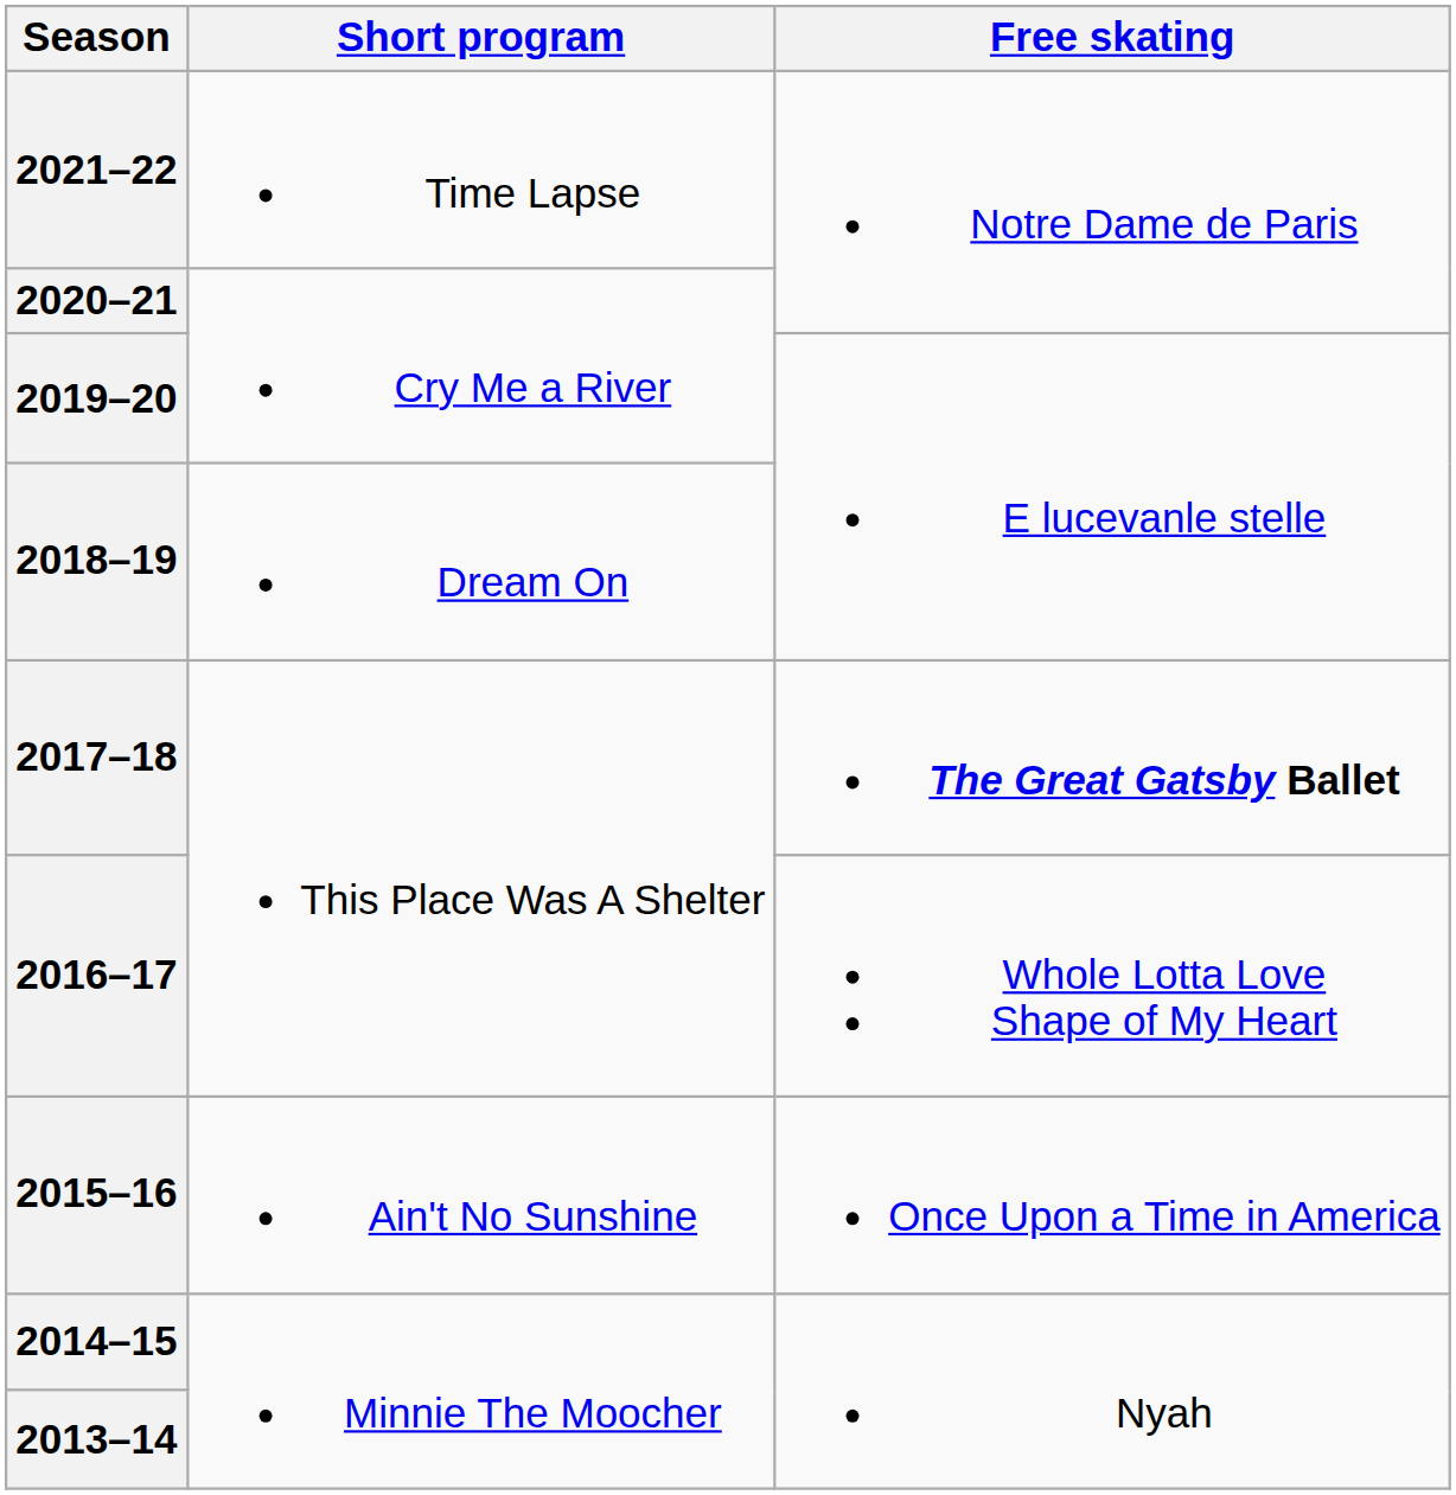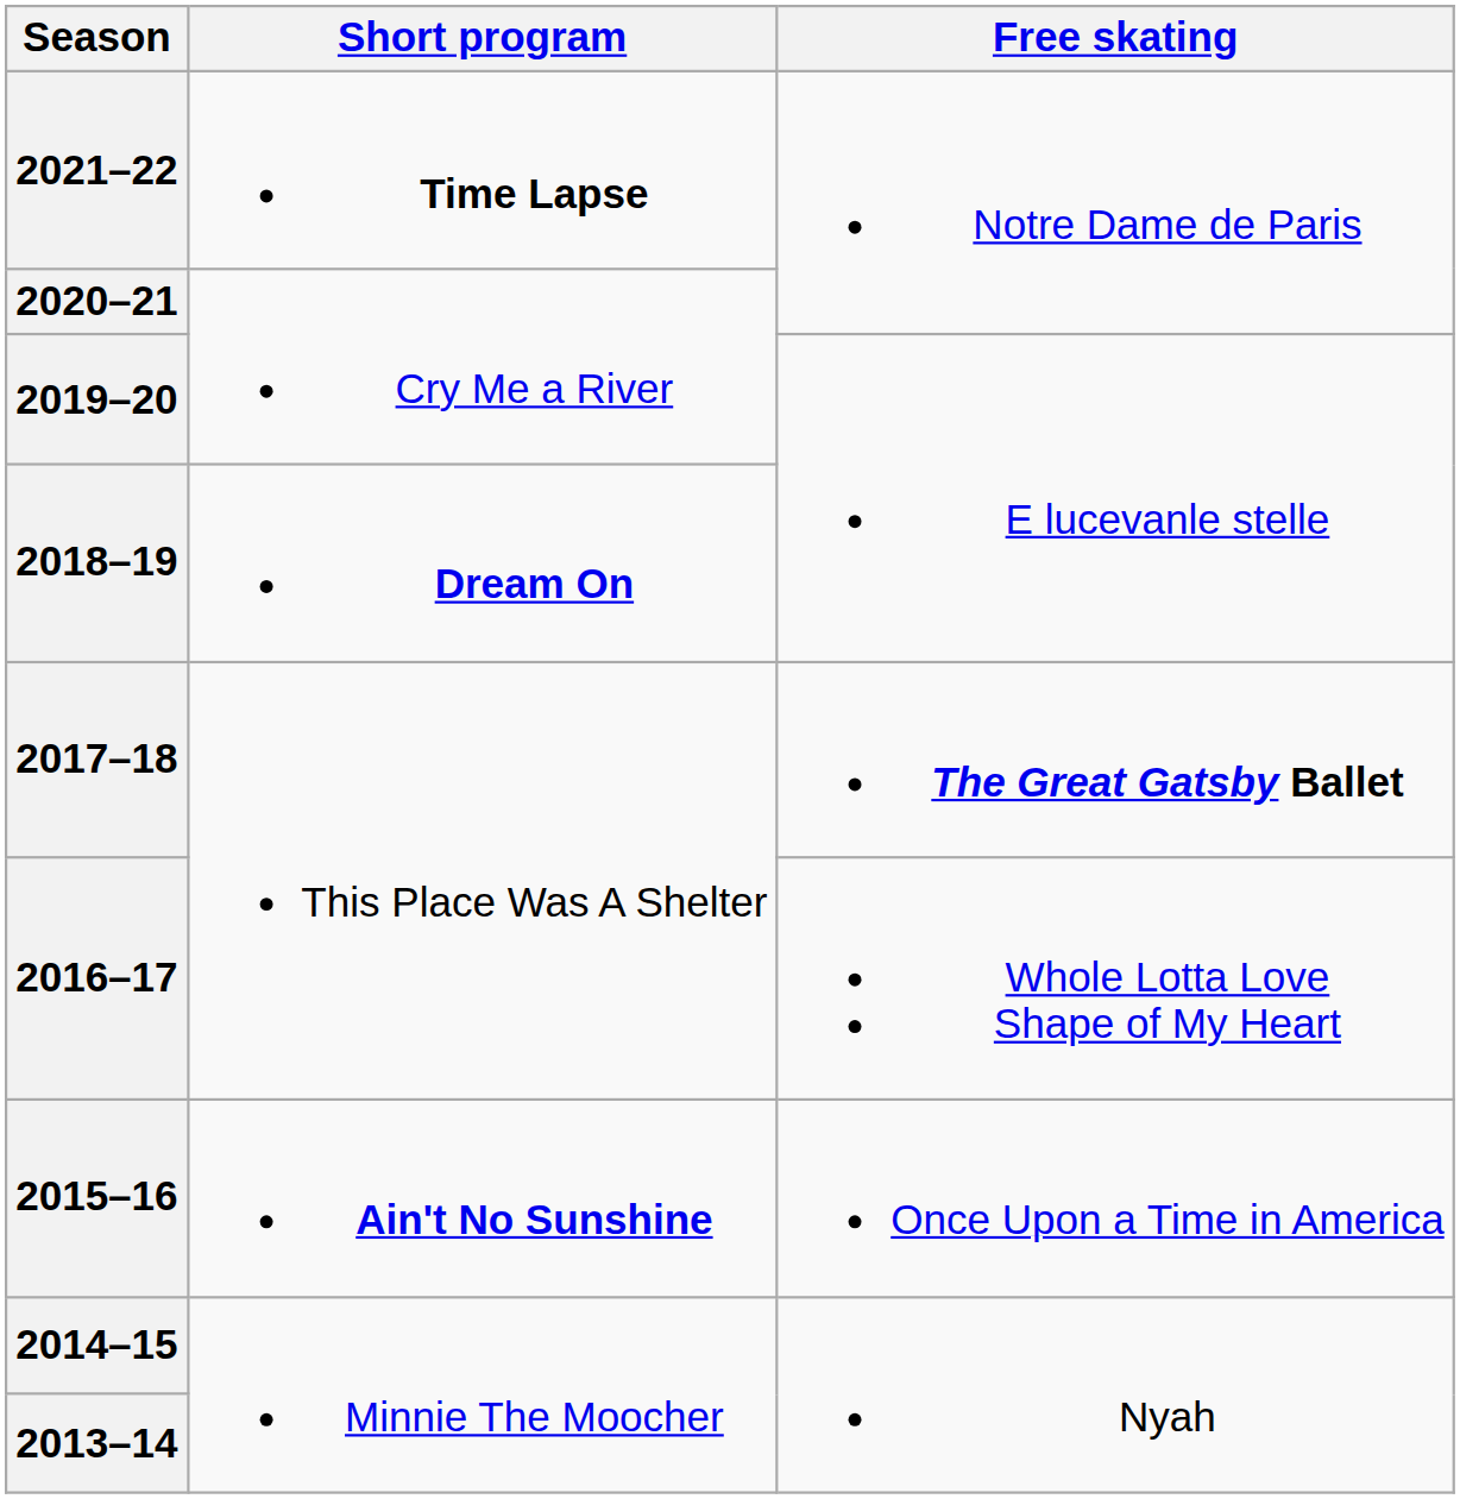2021–22 | Short program: normal -> bold
2018–19 | Short program: normal -> bold
2015–16 | Short program: normal -> bold
